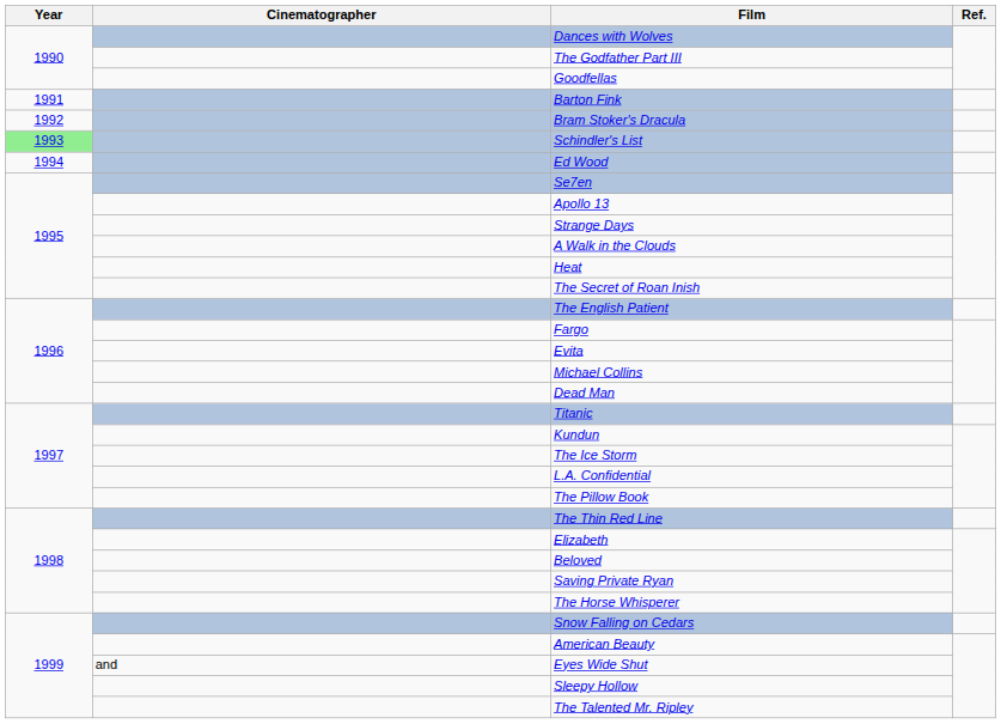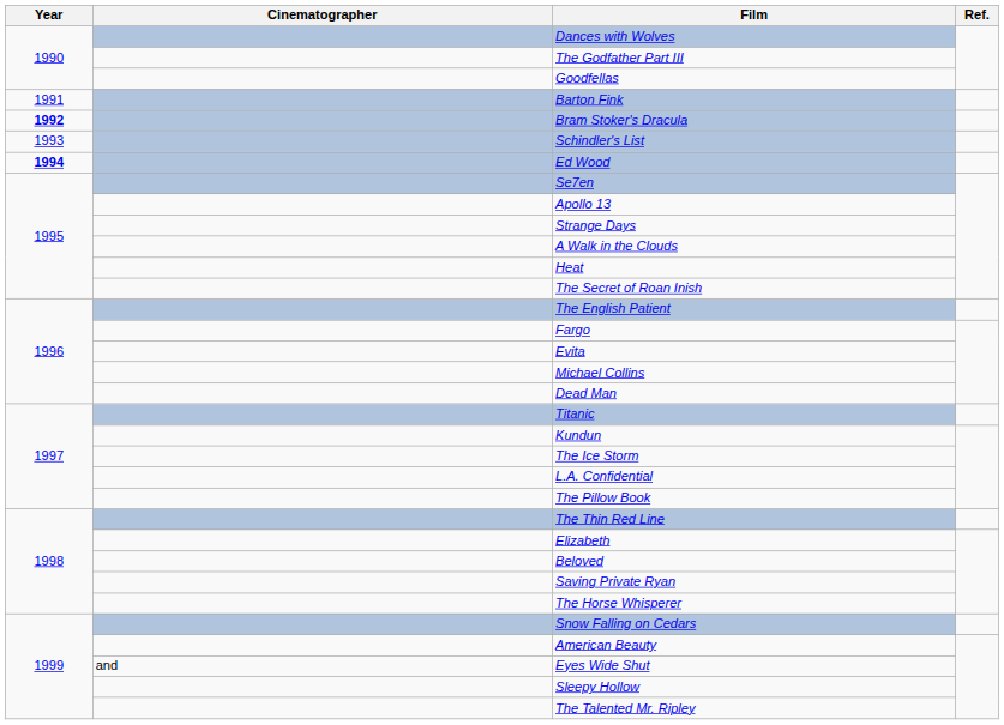Bram Stoker's Dracula | Year: normal -> bold
Schindler's List | Year: lightgreen background -> no background
Ed Wood | Year: normal -> bold
